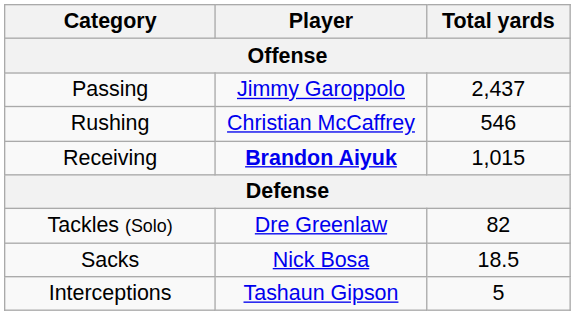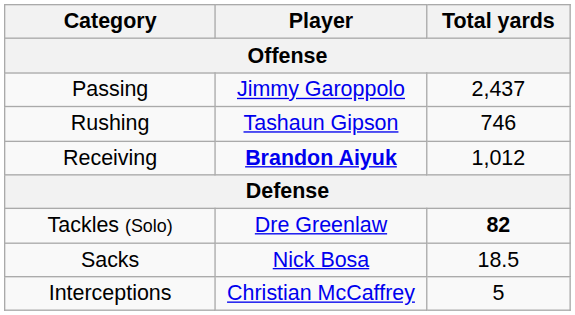Rushing | Player: Christian McCaffrey -> Tashaun Gipson
Rushing | Total yards: 546 -> 746
Receiving | Total yards: 1,015 -> 1,012
Tackles (Solo) | Total yards: normal -> bold
Interceptions | Player: Tashaun Gipson -> Christian McCaffrey
